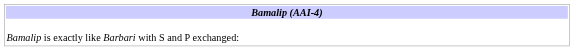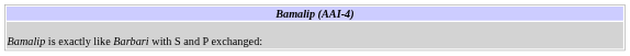row 2 | column 1: no background -> lightgrey background
